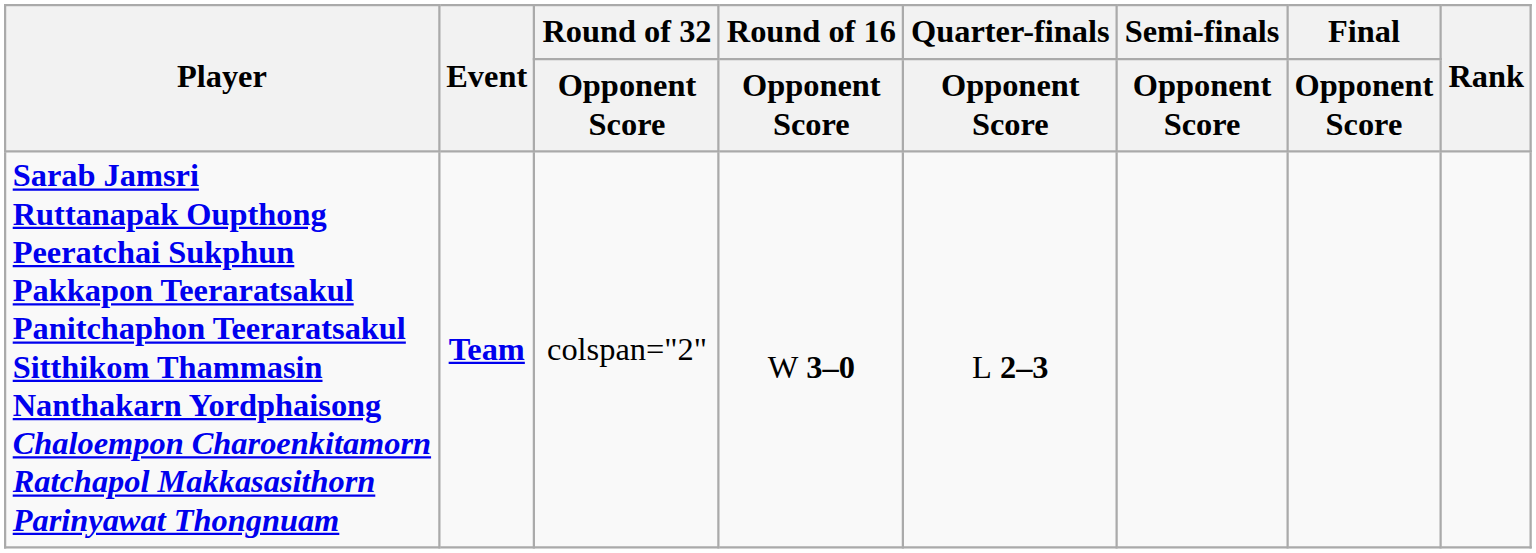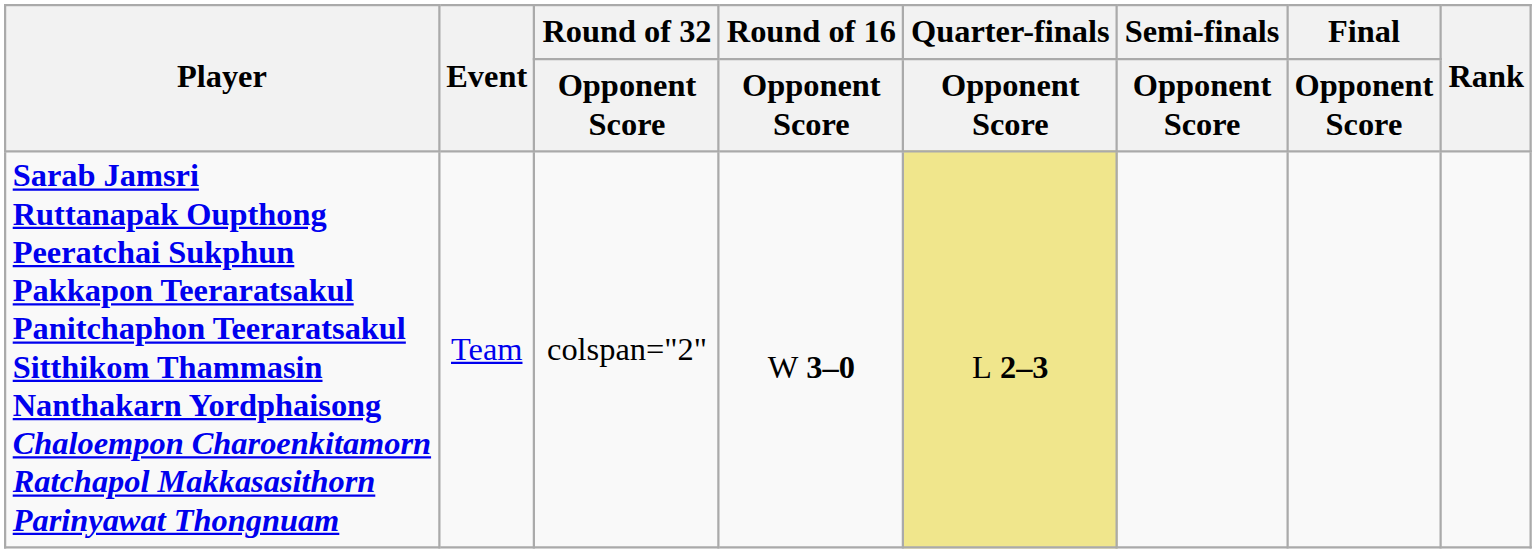row 3 | Event: bold -> normal
row 3 | Quarter-finals / Opponent Score: no background -> khaki background
